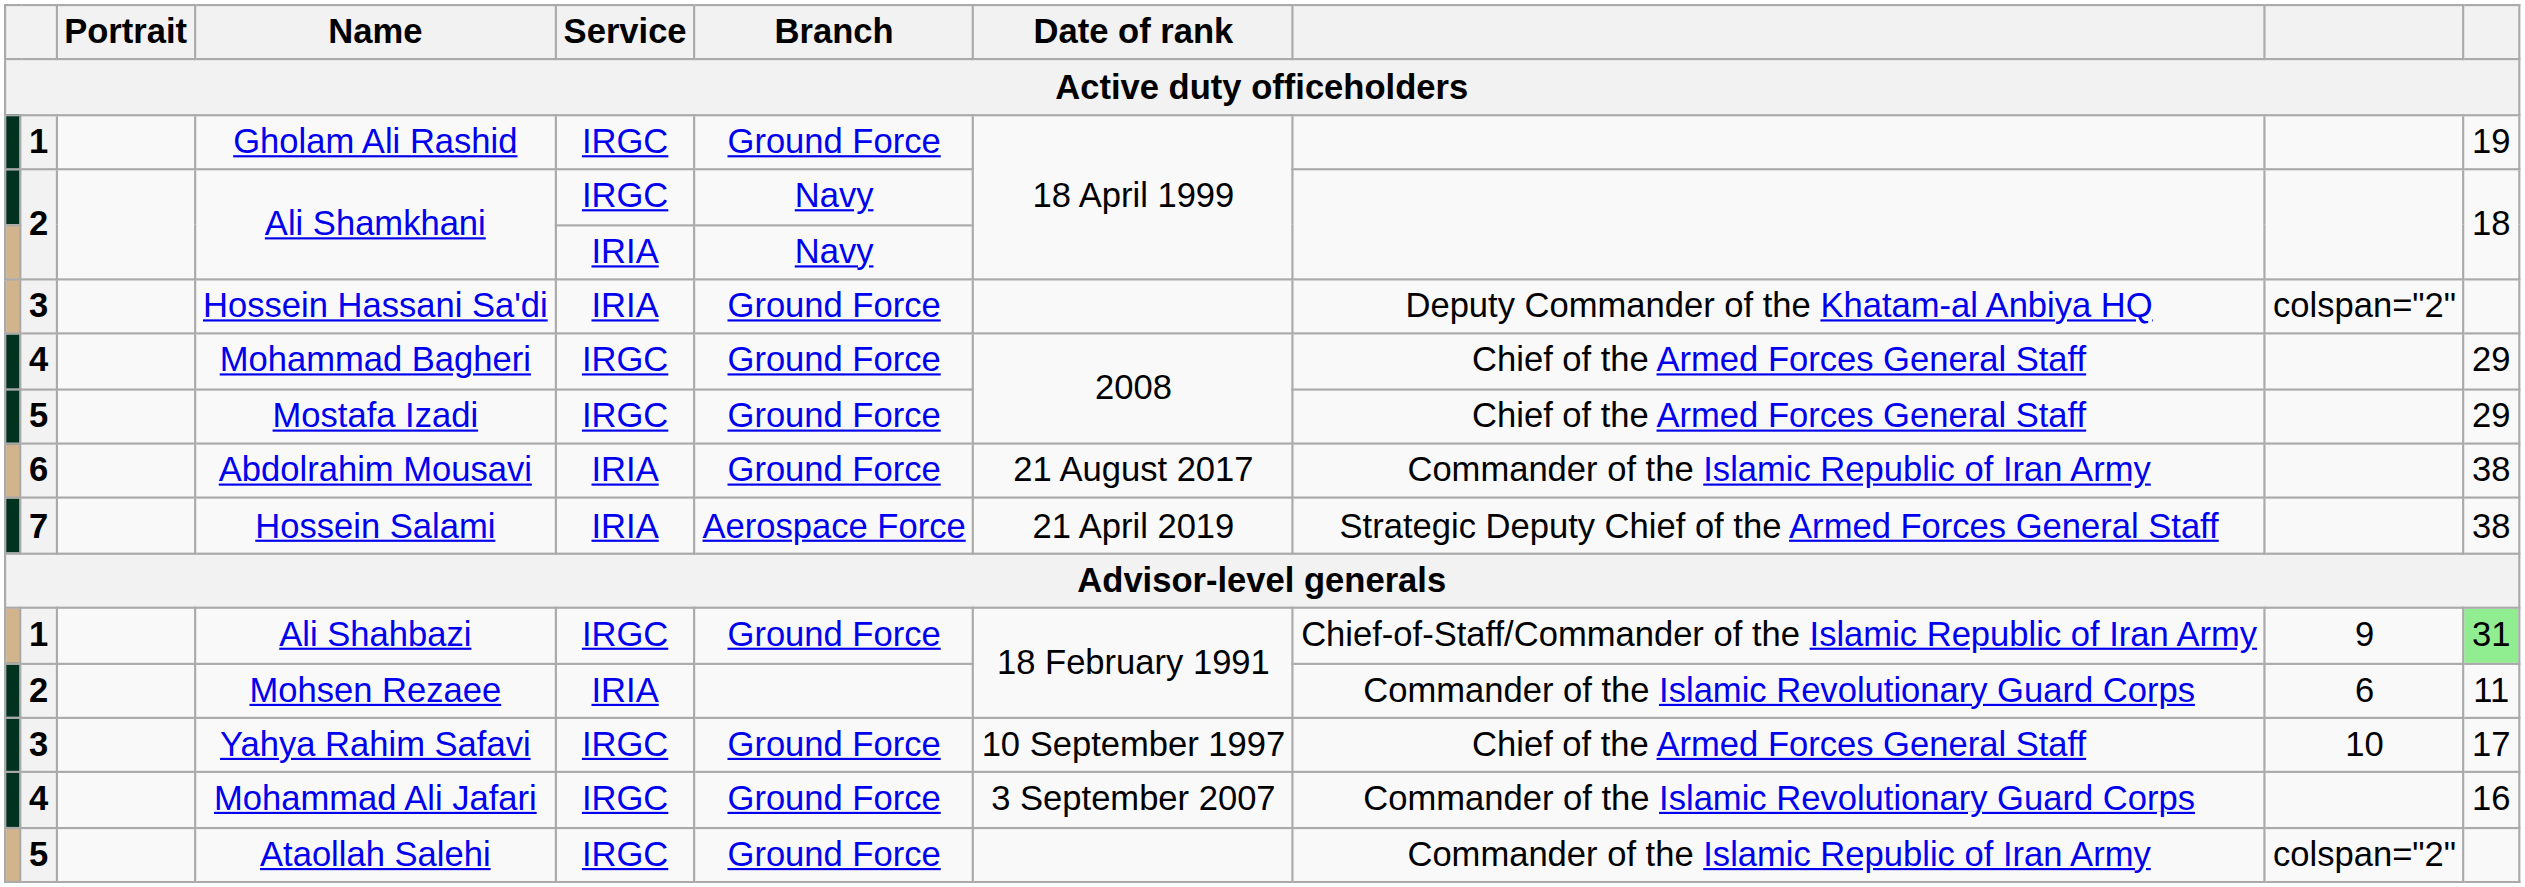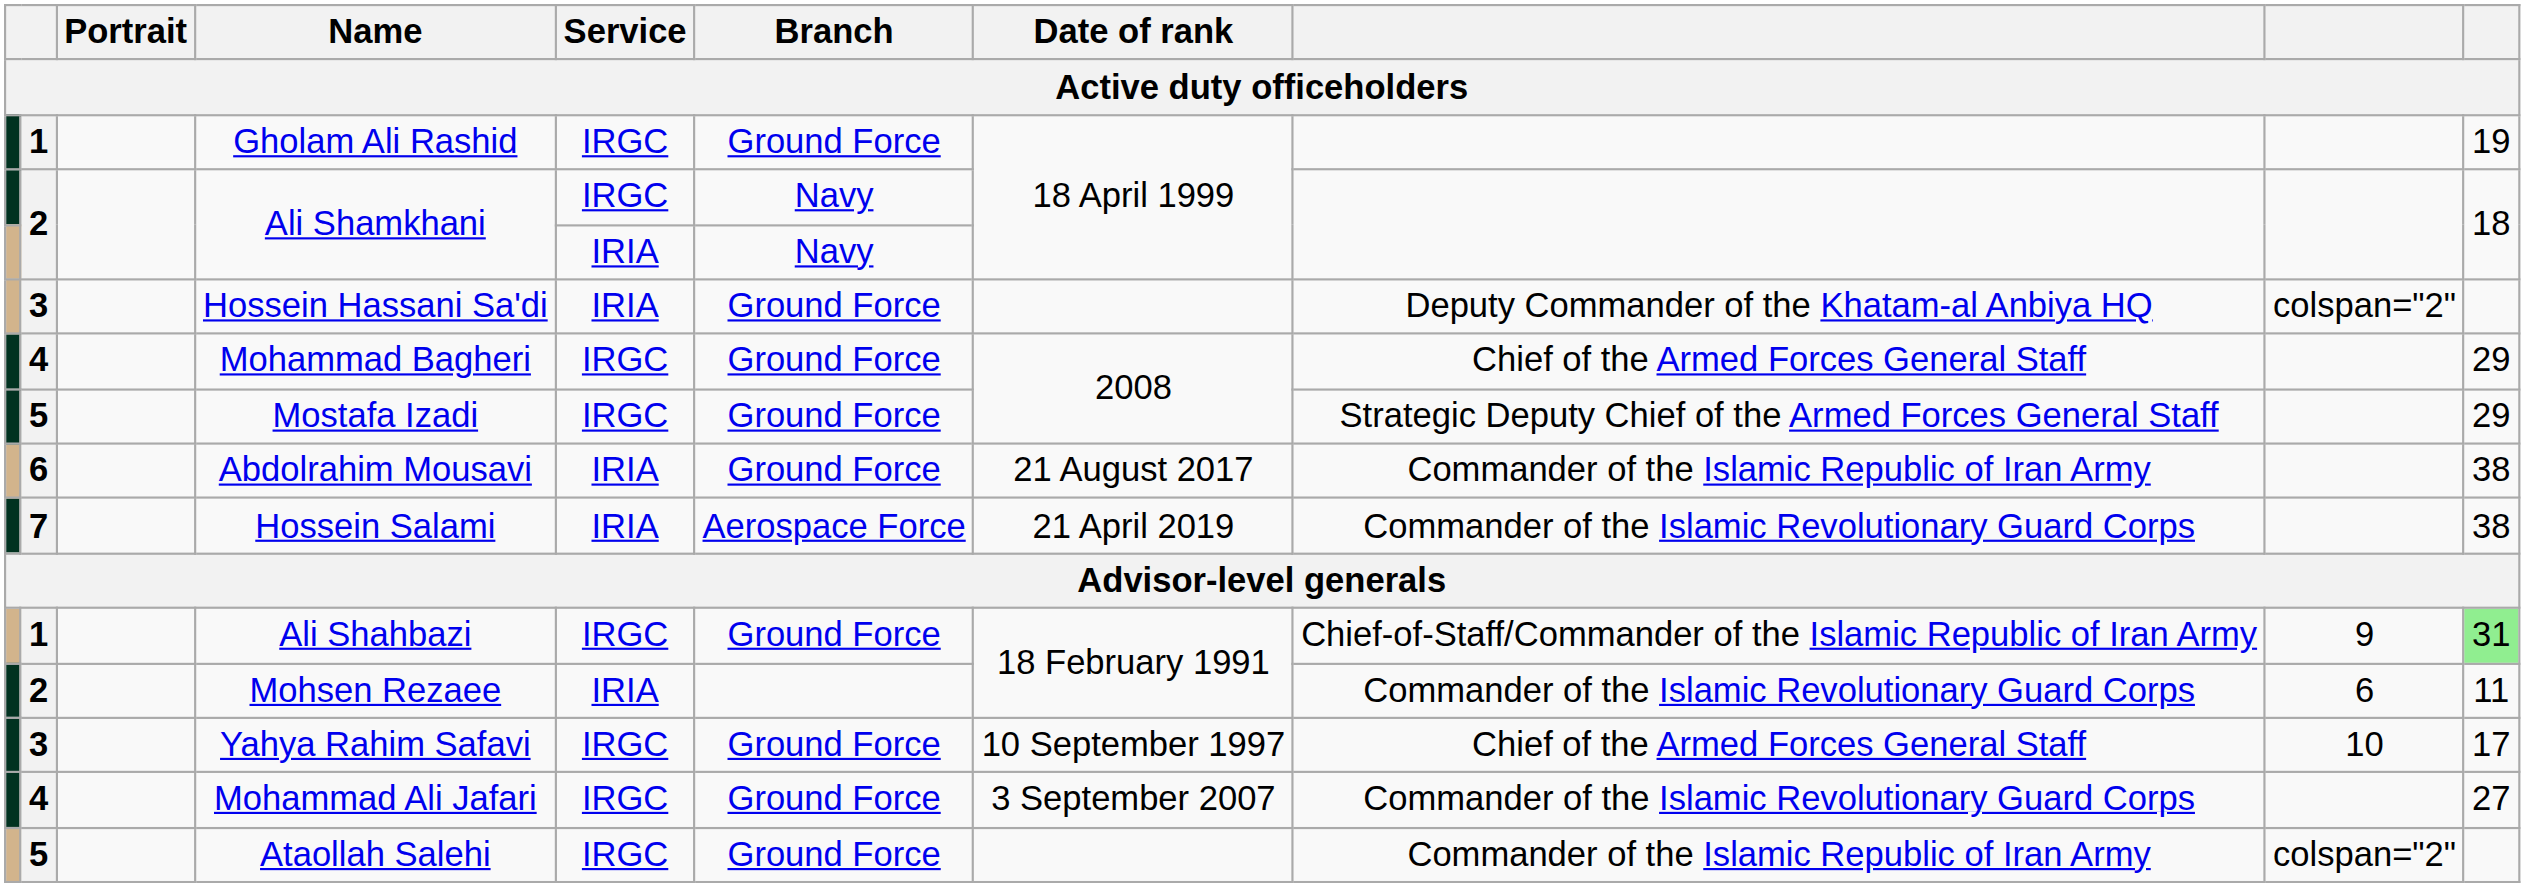Mostafa Izadi | column 8: Chief of the Armed Forces General Staff -> Strategic Deputy Chief of the Armed Forces General Staff
Hossein Salami | column 8: Strategic Deputy Chief of the Armed Forces General Staff -> Commander of the Islamic Revolutionary Guard Corps
Mohammad Ali Jafari | column 10: 16 -> 27
